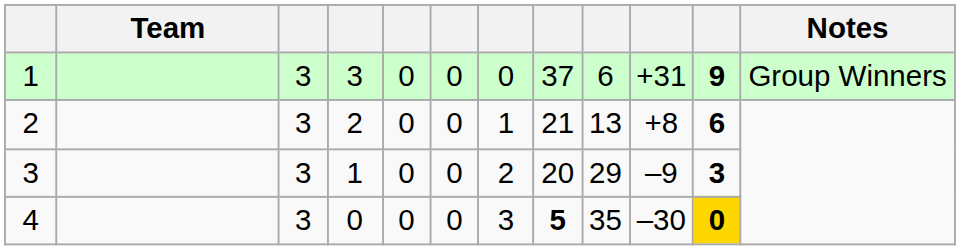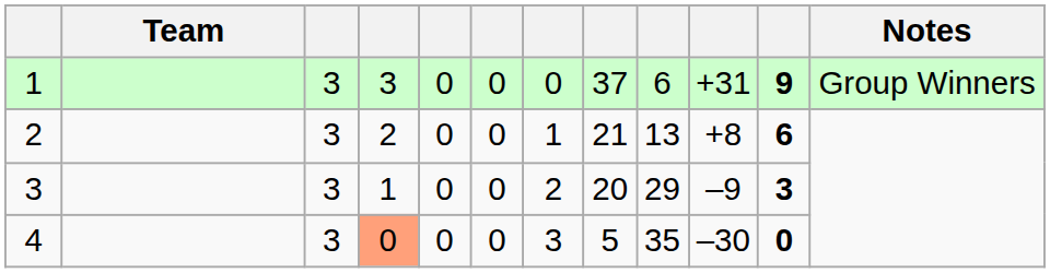4 | column 4: no background -> lightsalmon background
4 | column 8: bold -> normal
4 | column 11: gold background -> no background
